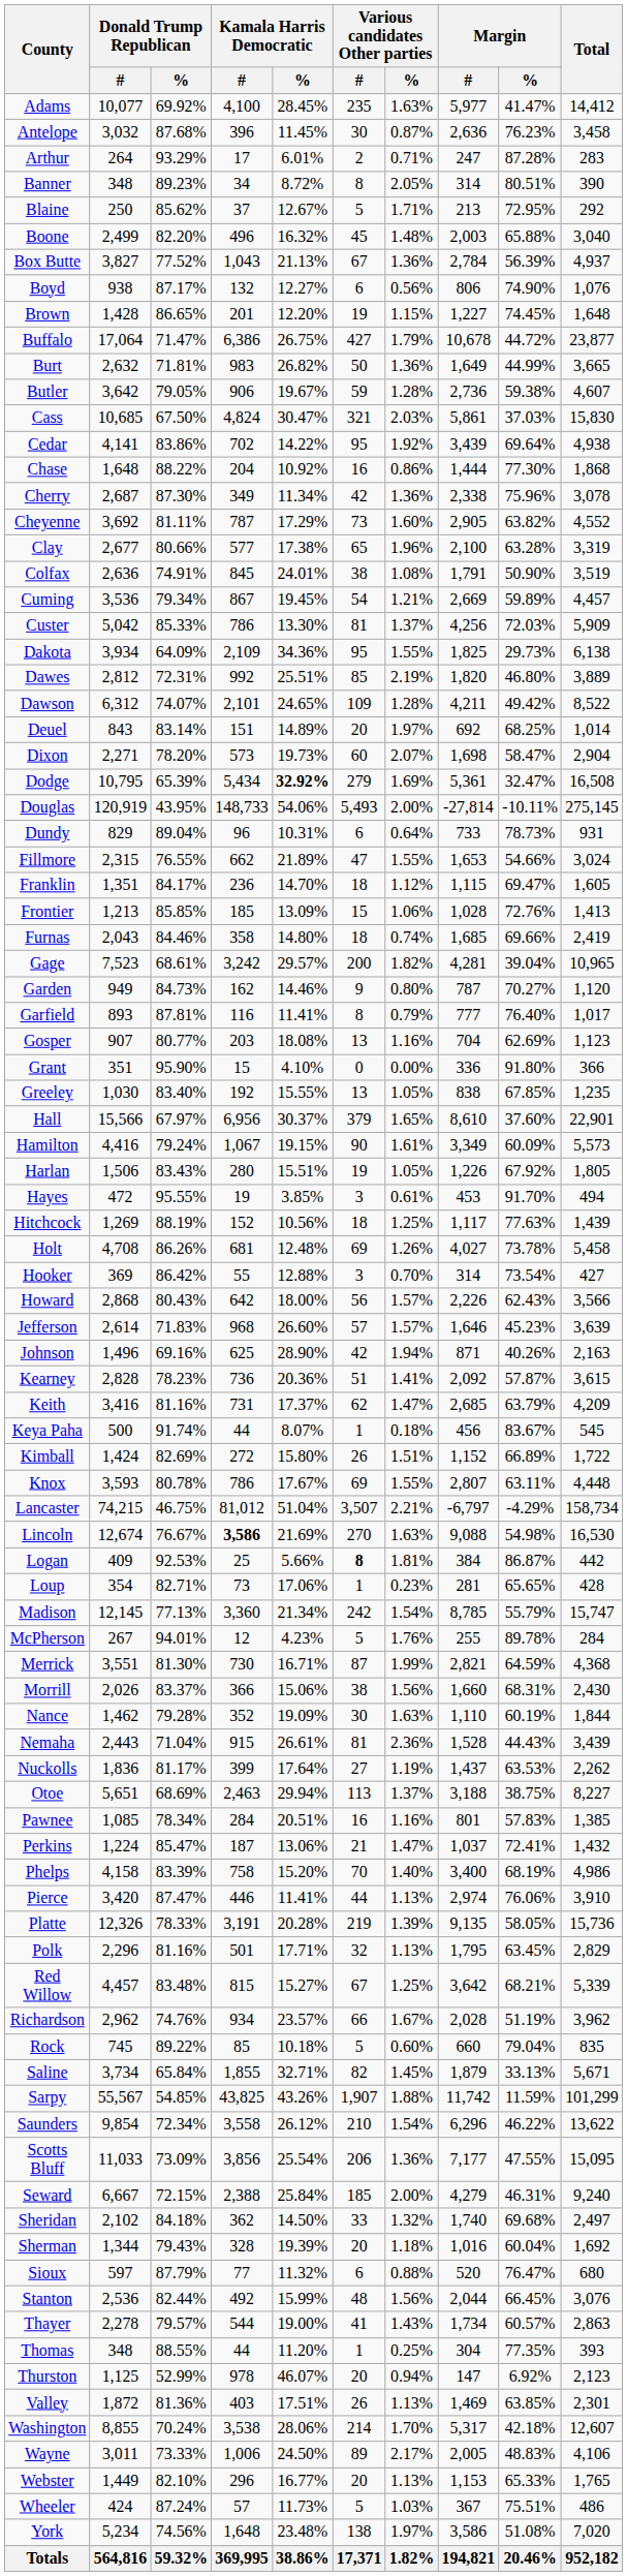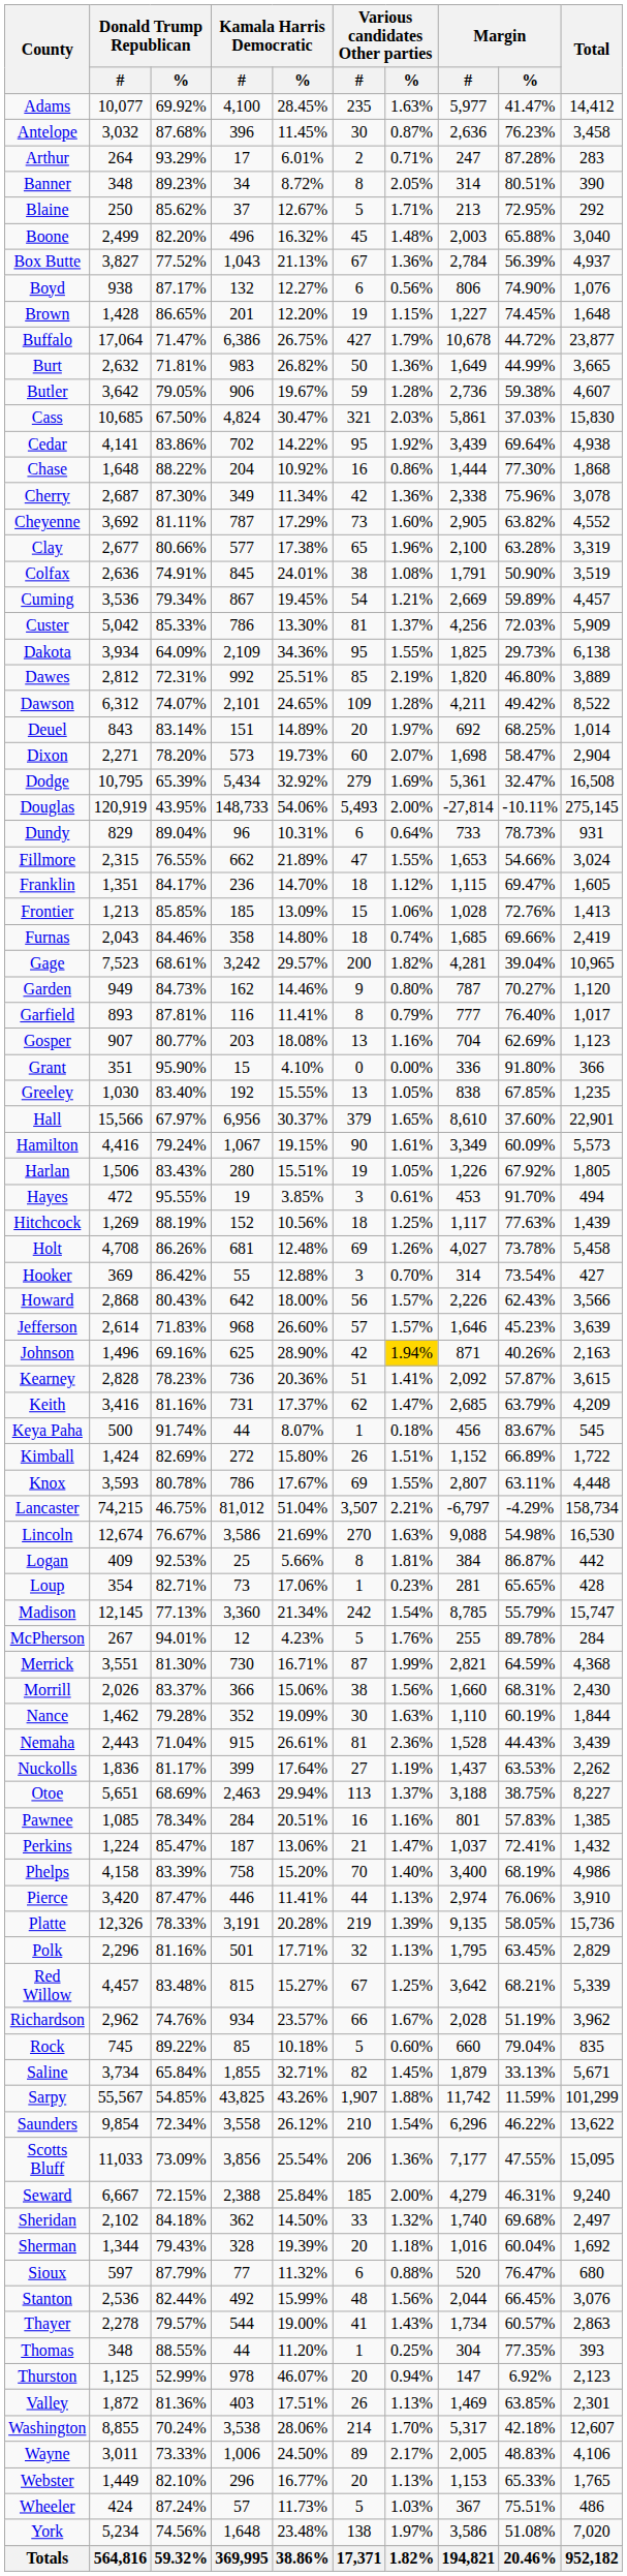Dodge | Kamala Harris Democratic / %: bold -> normal
Johnson | Various candidates Other parties / %: no background -> gold background
Lincoln | Kamala Harris Democratic / #: bold -> normal
Logan | Various candidates Other parties / #: bold -> normal
